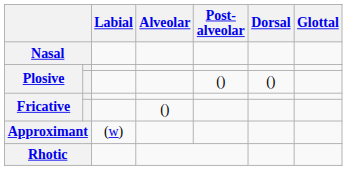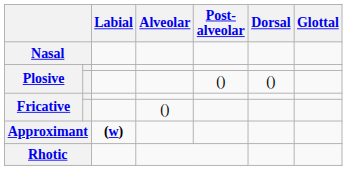Approximant | Labial: normal -> bold
